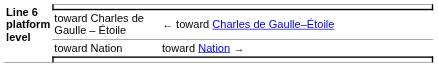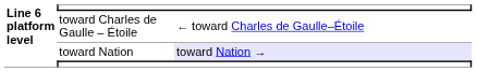toward Nation | column 3: no background -> lavender background
